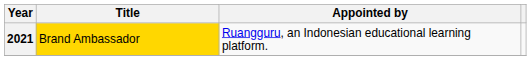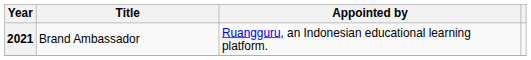2021 | Title: gold background -> no background
